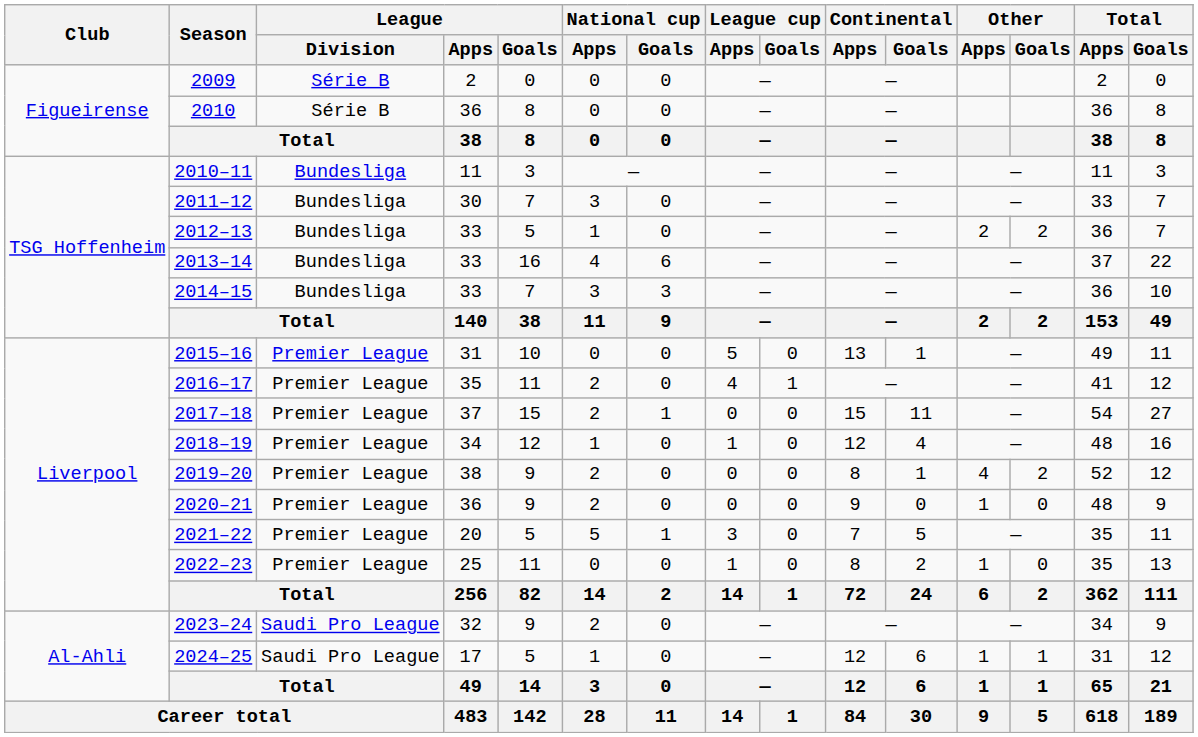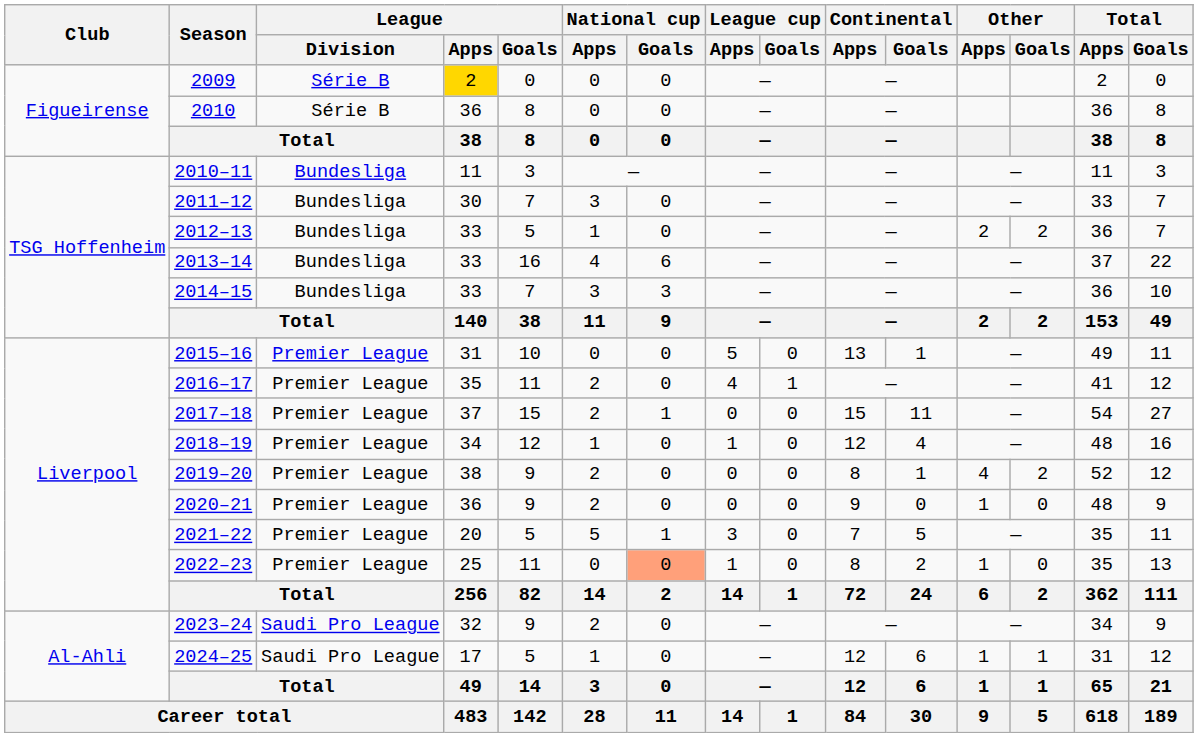2009 | League / Apps: no background -> gold background
2022–23 | National cup / Goals: no background -> lightsalmon background
